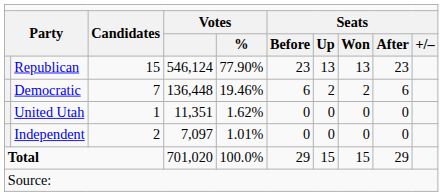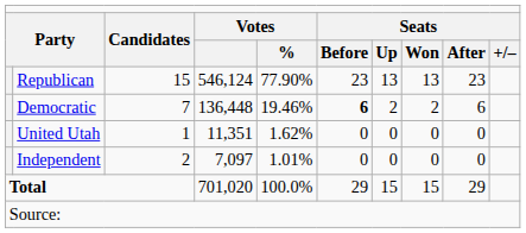Democratic | column 6: normal -> bold
